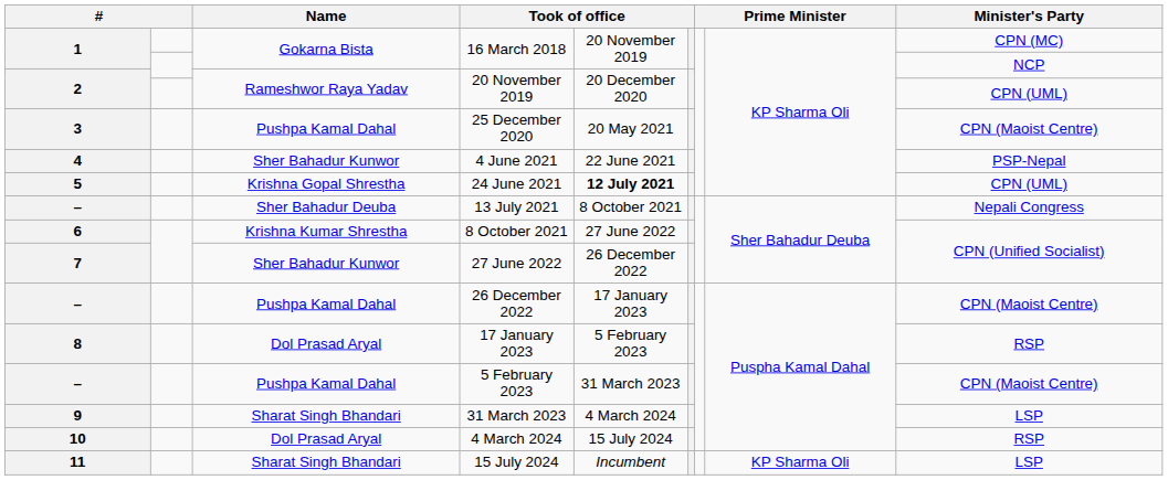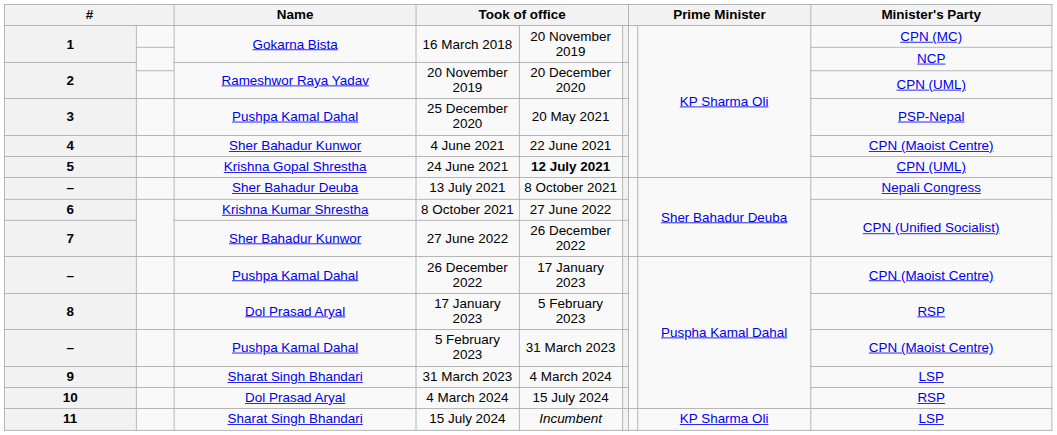25 December 2020 | Minister's Party: CPN (Maoist Centre) -> PSP-Nepal
4 June 2021 | Minister's Party: PSP-Nepal -> CPN (Maoist Centre)
